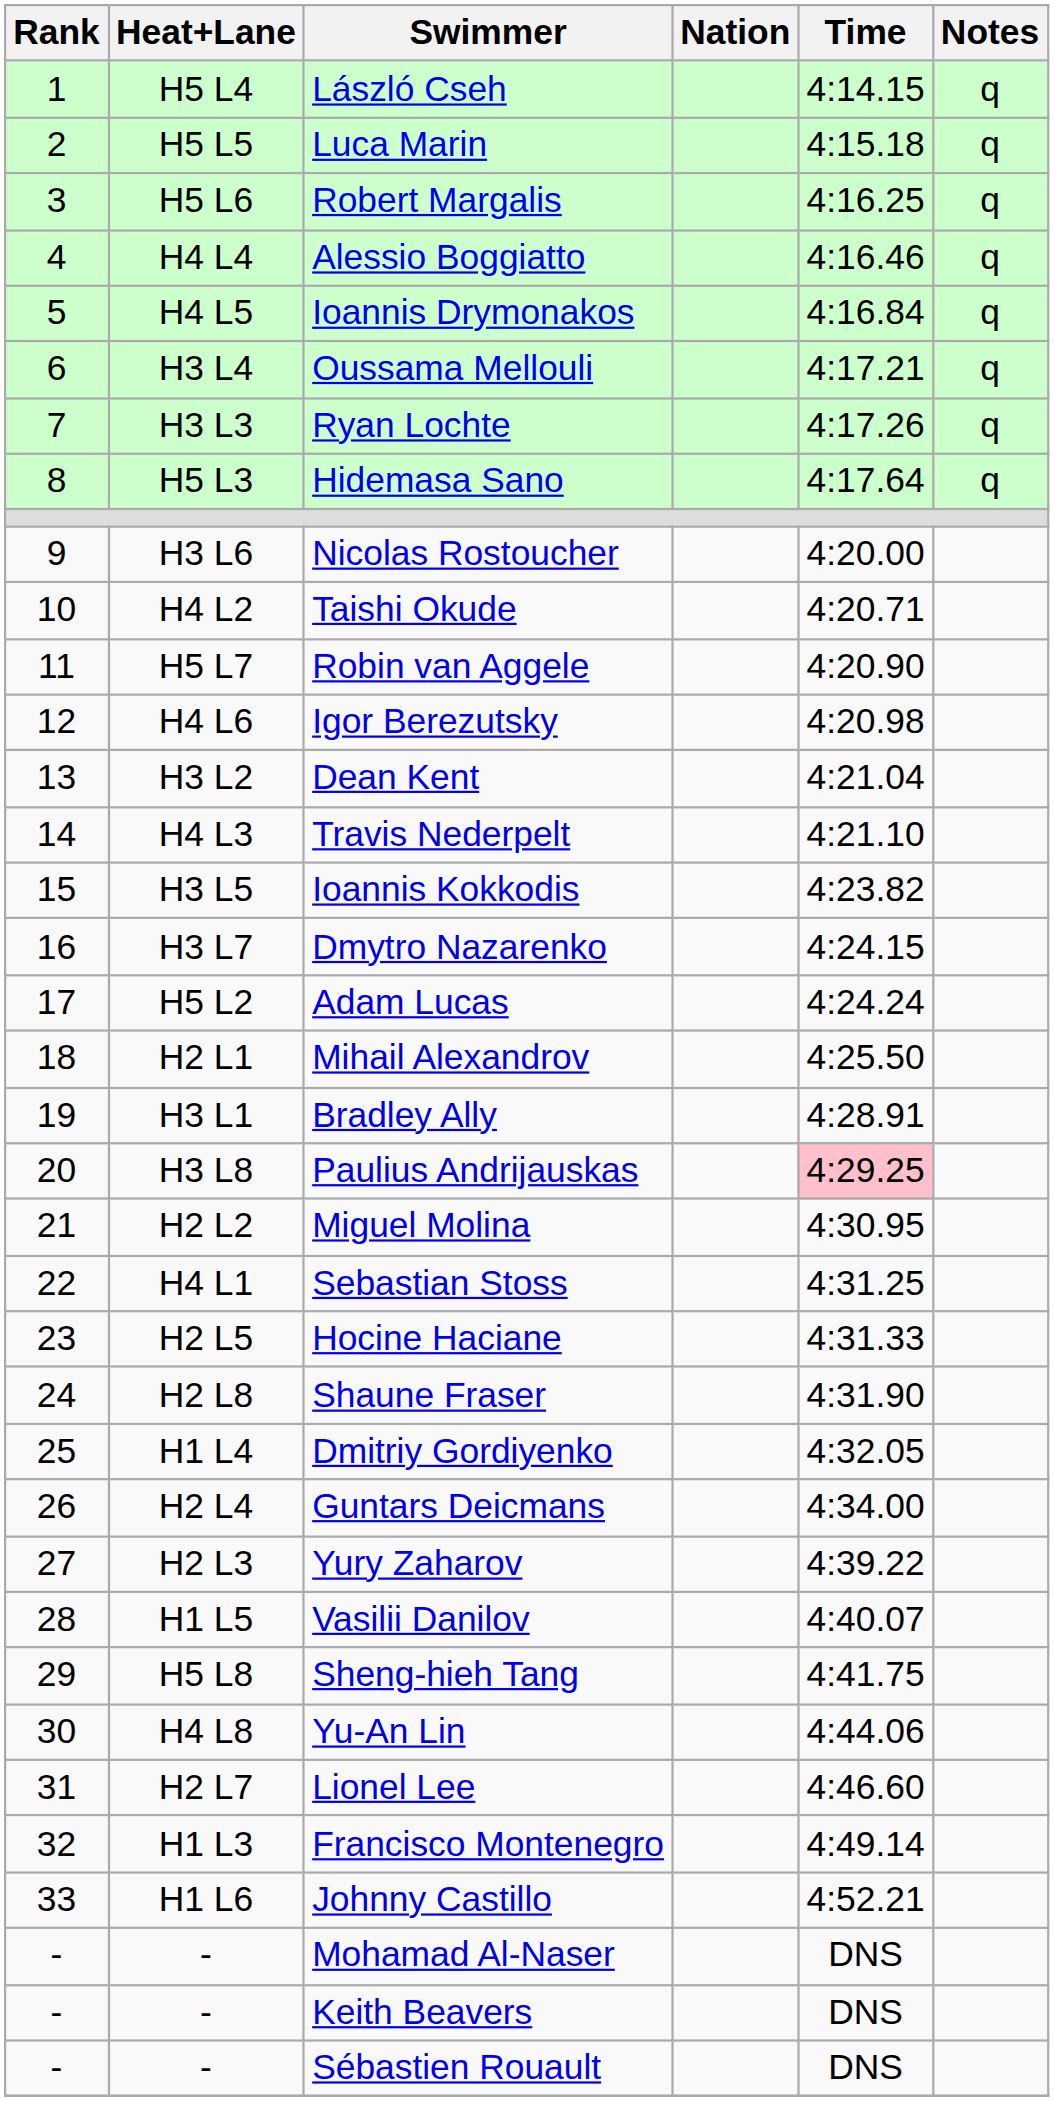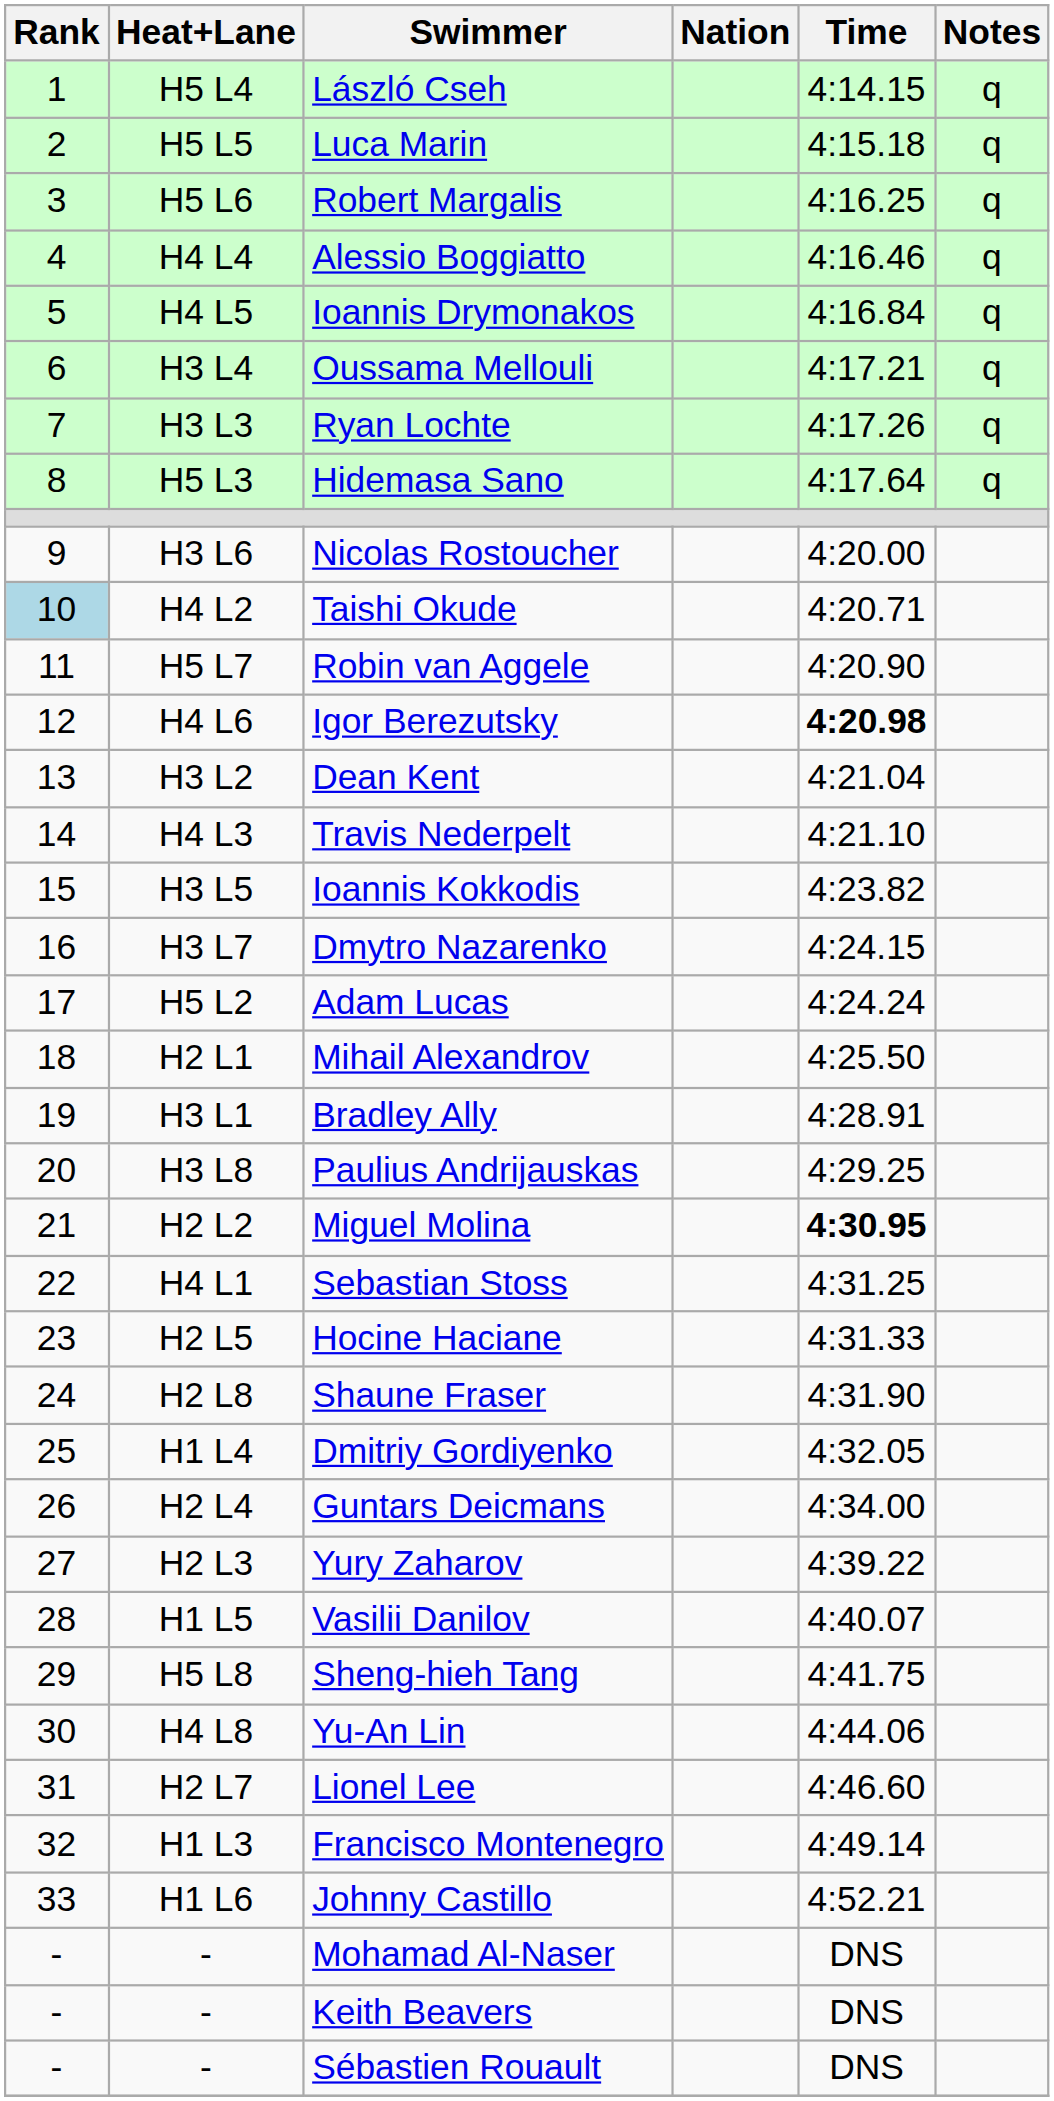Taishi Okude | Rank: no background -> lightblue background
Igor Berezutsky | Time: normal -> bold
Paulius Andrijauskas | Time: pink background -> no background
Miguel Molina | Time: normal -> bold
